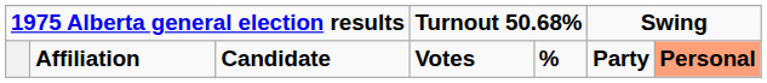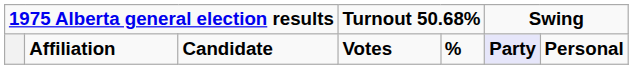Affiliation | column 6: no background -> lavender background
Affiliation | column 7: lightsalmon background -> no background
